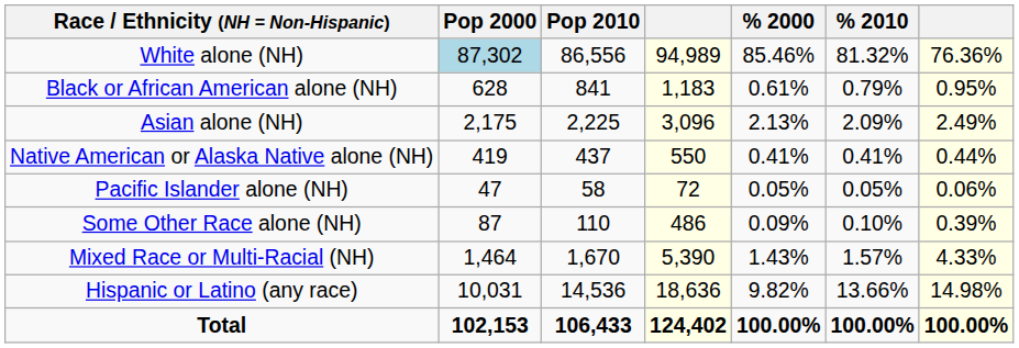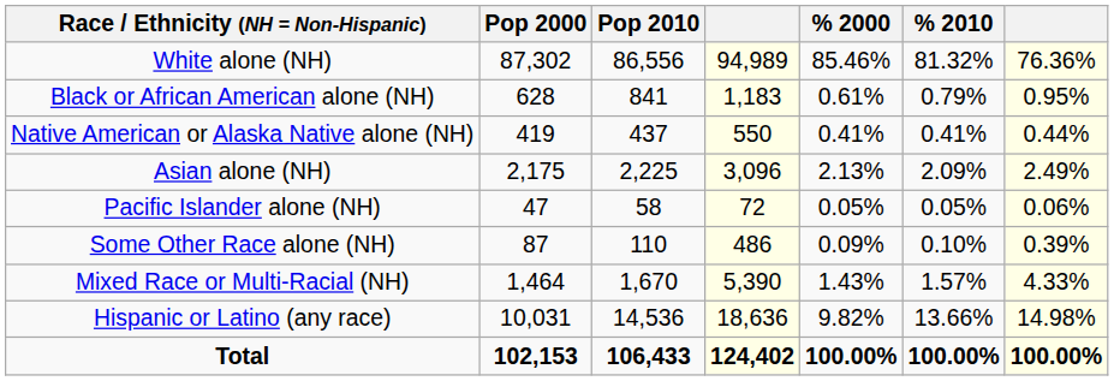White alone (NH) | Pop 2000: lightblue background -> no background
rows swapped: Native American or Alaska Native alone (NH) <-> Asian alone (NH)
